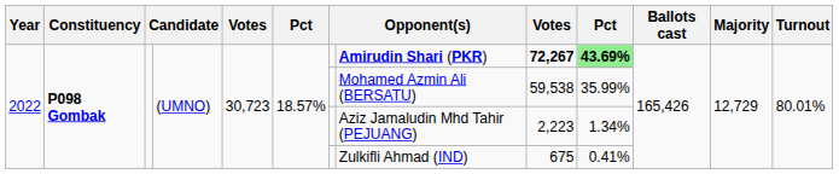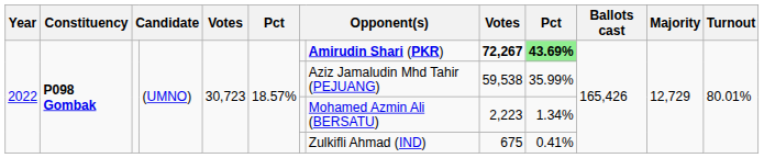row 3 | column 8: Mohamed Azmin Ali (BERSATU) -> Aziz Jamaludin Mhd Tahir (PEJUANG)
row 4 | column 8: Aziz Jamaludin Mhd Tahir (PEJUANG) -> Mohamed Azmin Ali (BERSATU)
